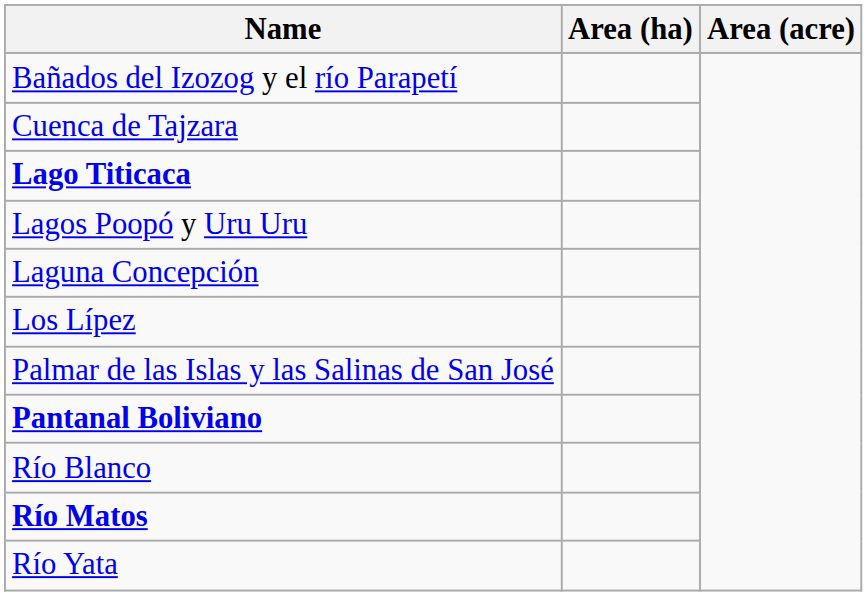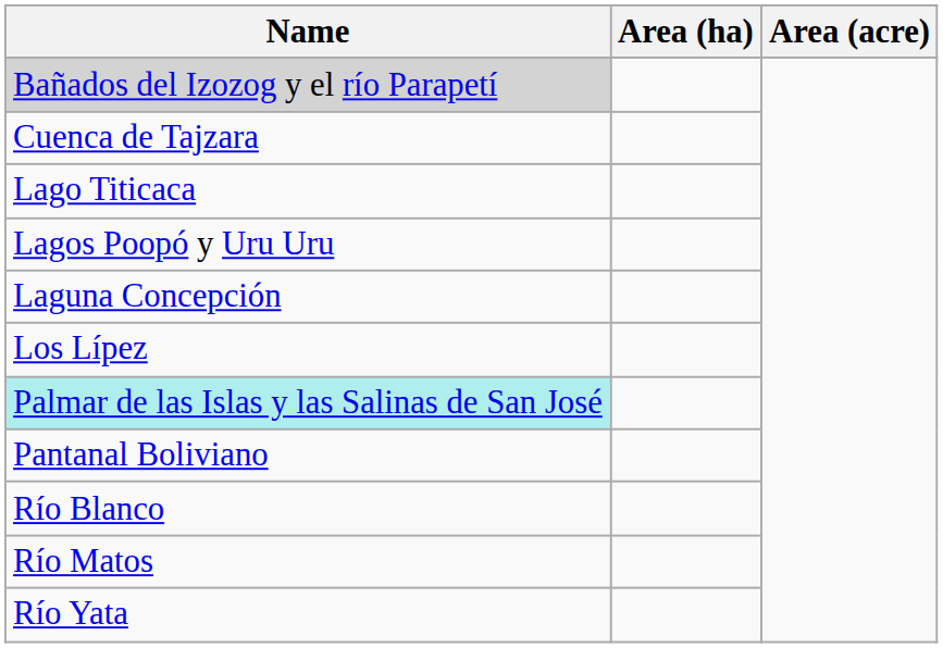Bañados del Izozog y el río Parapetí | Name: no background -> lightgrey background
Lago Titicaca | Name: bold -> normal
Palmar de las Islas y las Salinas de San José | Name: no background -> paleturquoise background
Pantanal Boliviano | Name: bold -> normal
Río Matos | Name: bold -> normal
